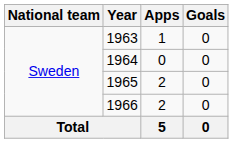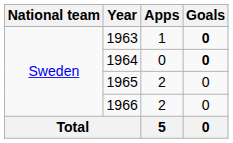1963 | Goals: normal -> bold
1964 | Goals: normal -> bold
